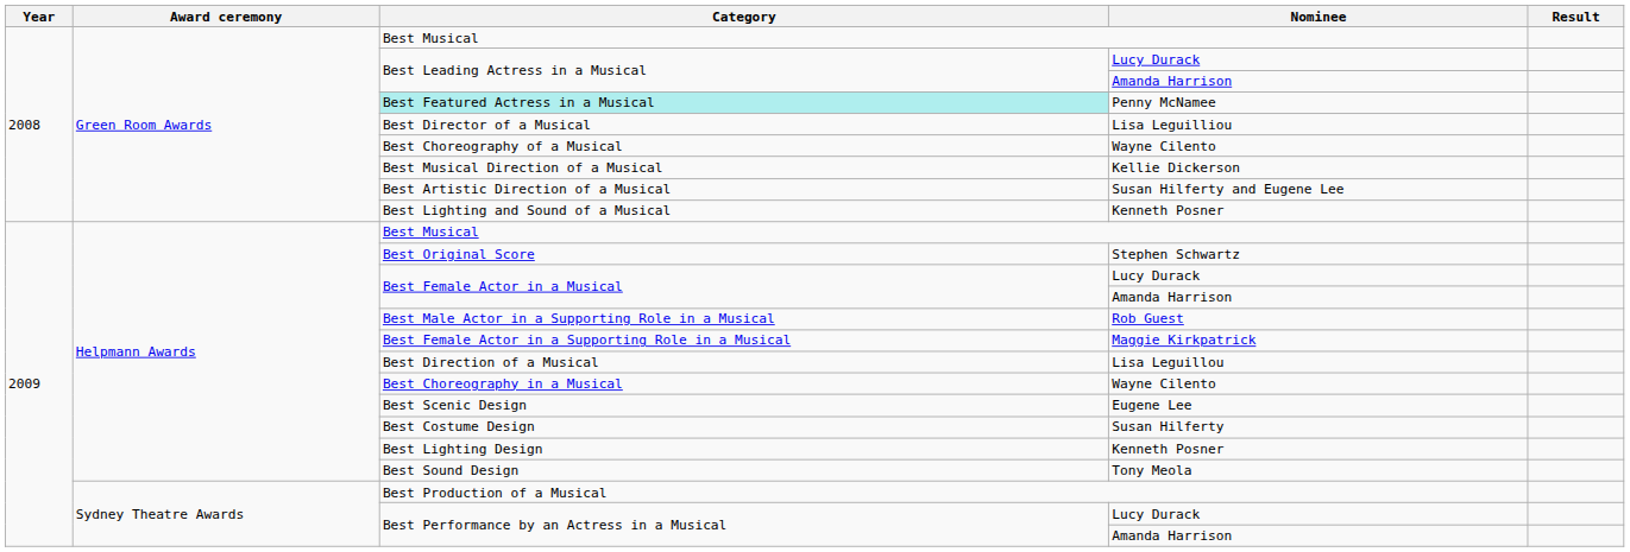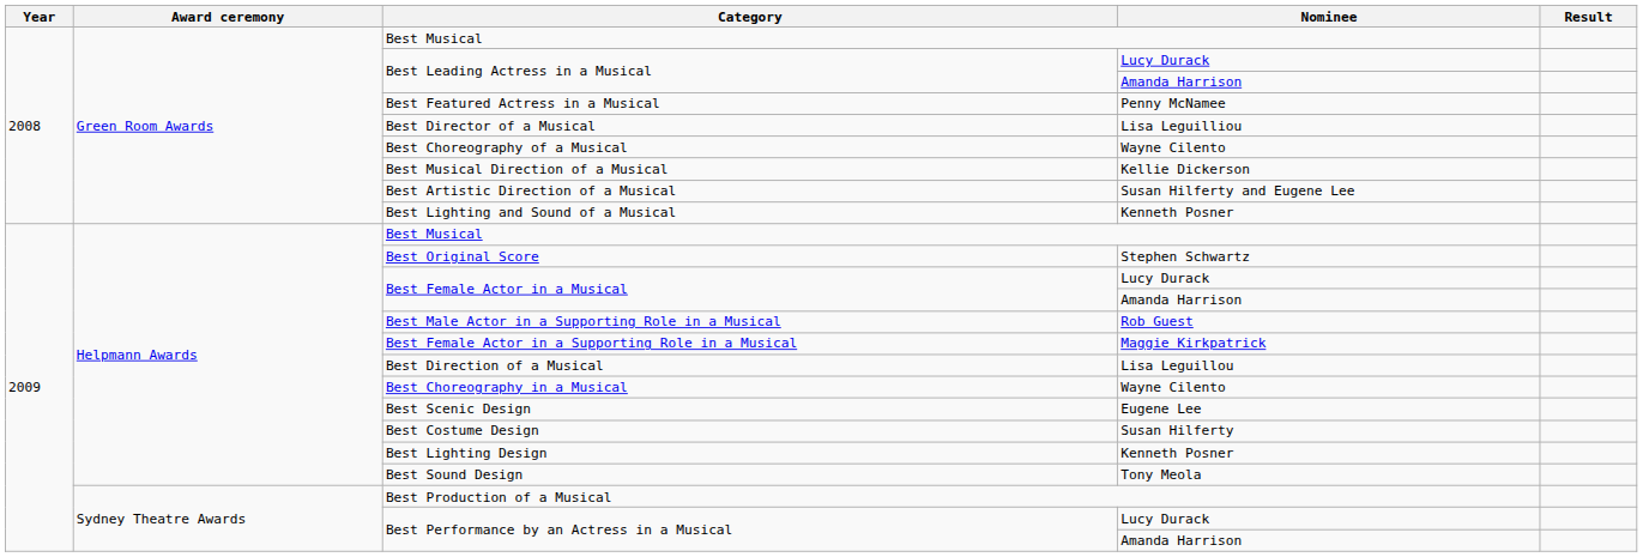Best Featured Actress in a Musical | Category: paleturquoise background -> no background
